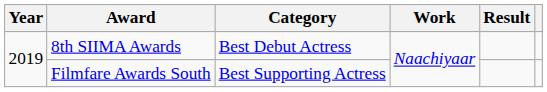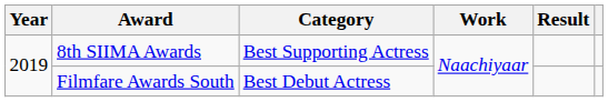8th SIIMA Awards | Category: Best Debut Actress -> Best Supporting Actress
Filmfare Awards South | Category: Best Supporting Actress -> Best Debut Actress
